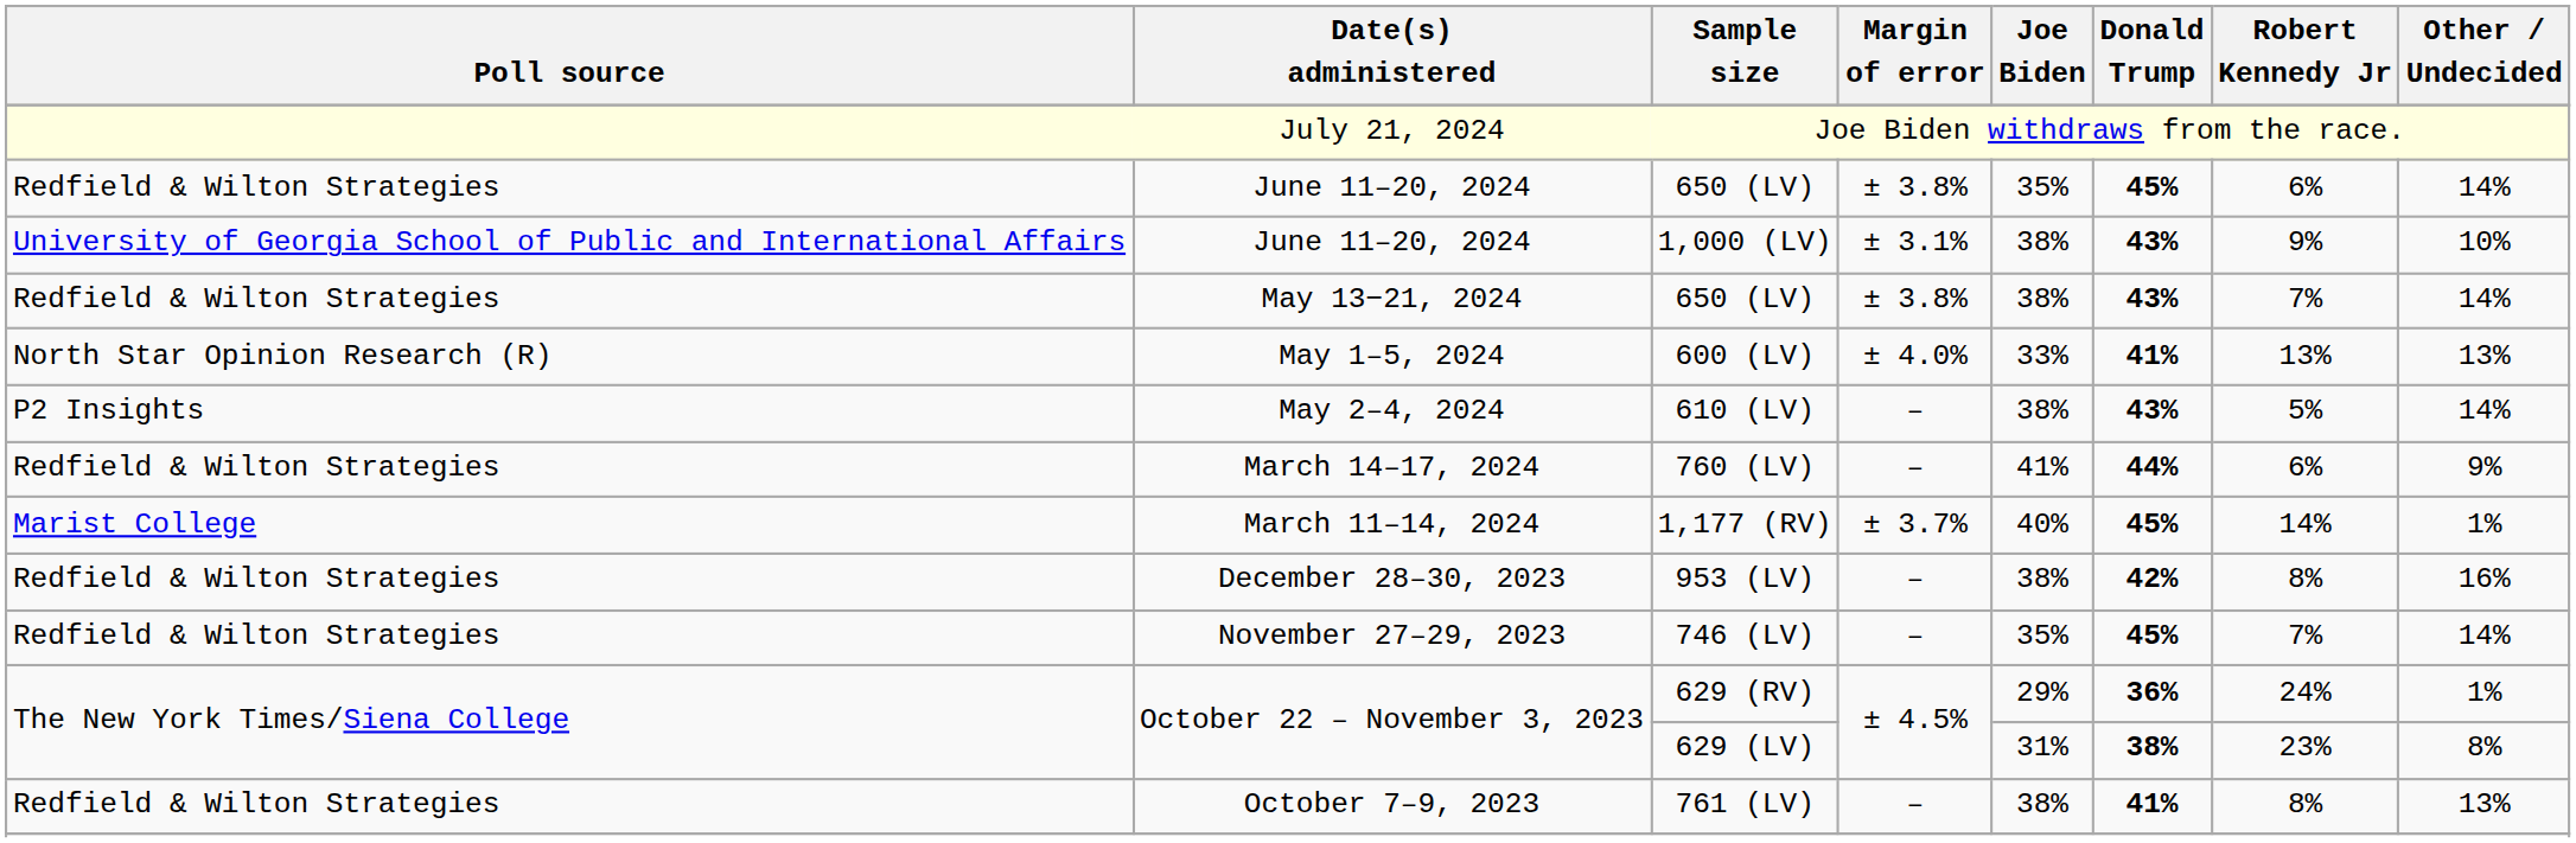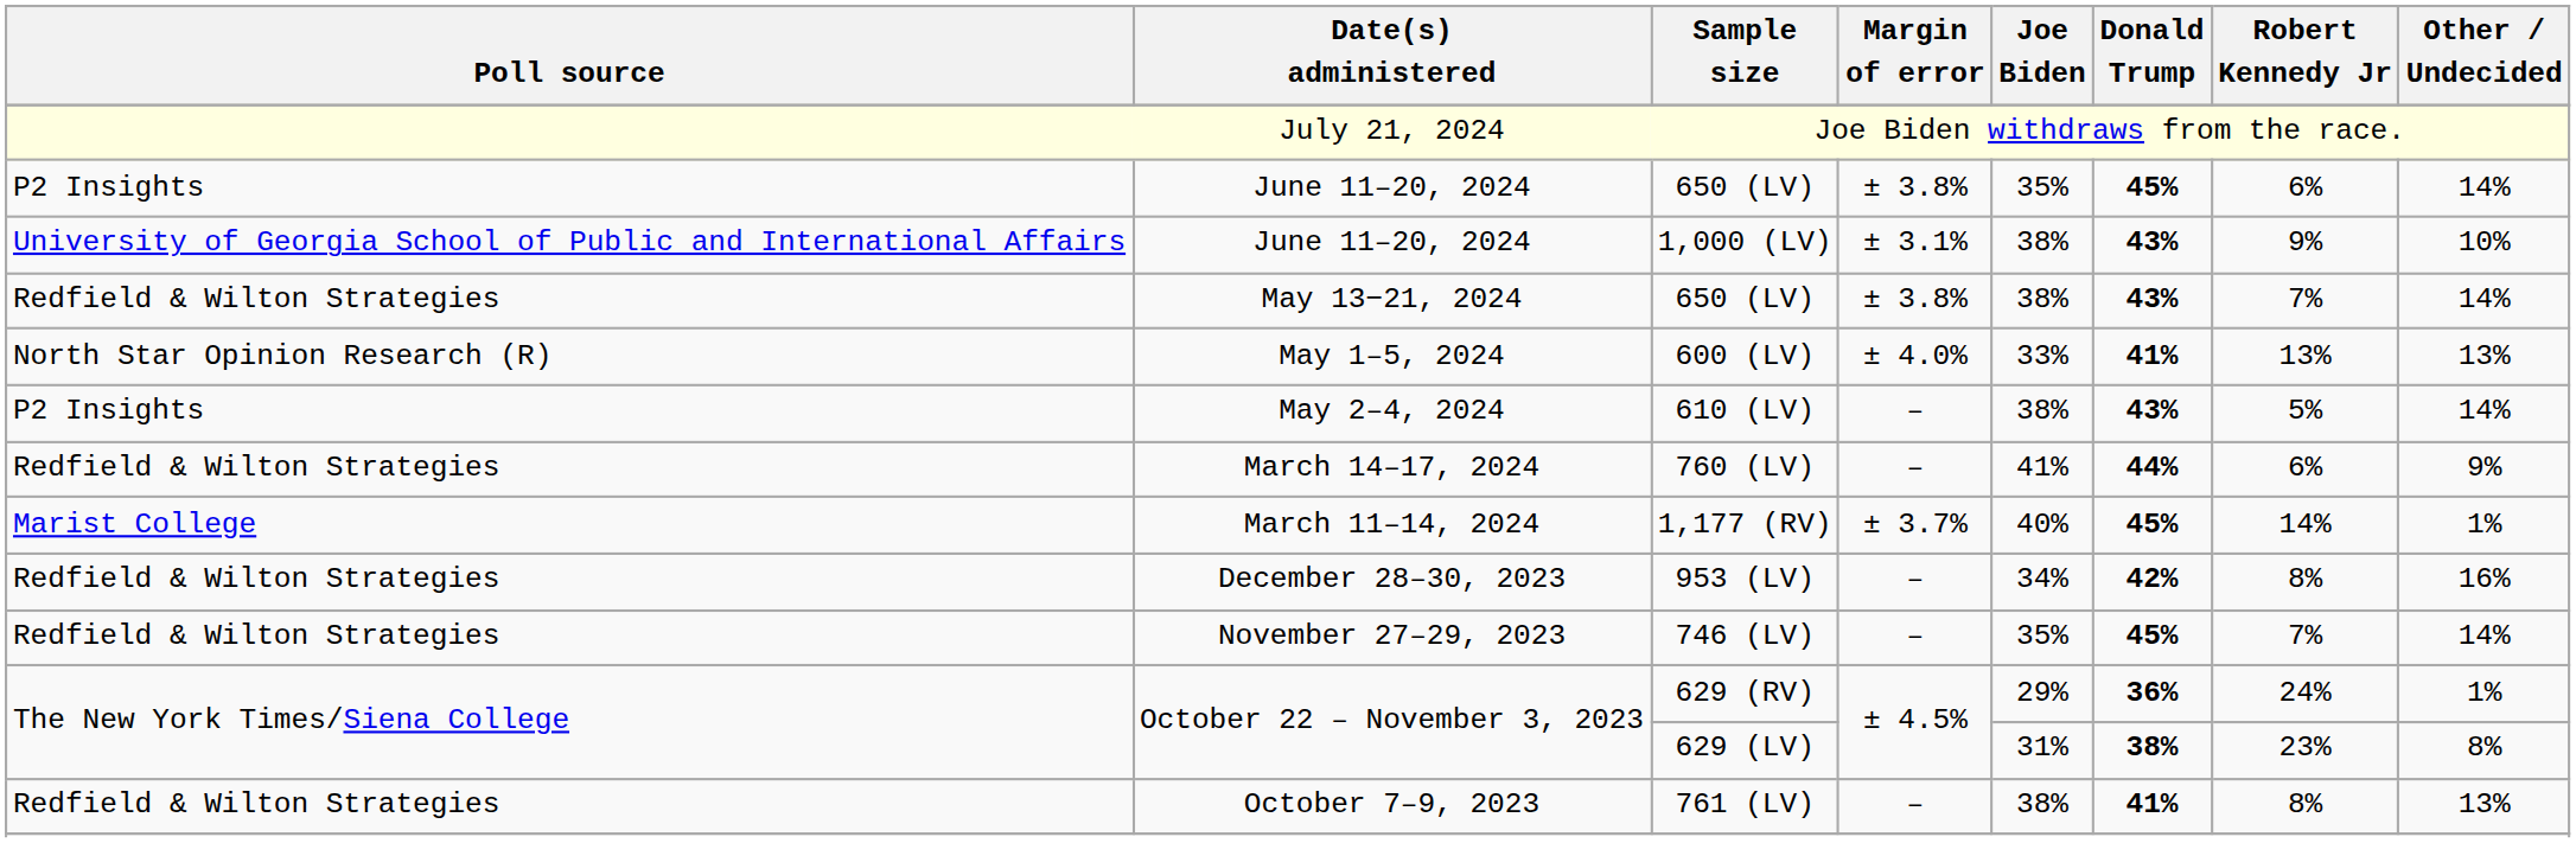June 11–20, 2024 / 650 (LV) | Poll source: Redfield & Wilton Strategies -> P2 Insights
953 (LV) | Joe Biden: 38% -> 34%
